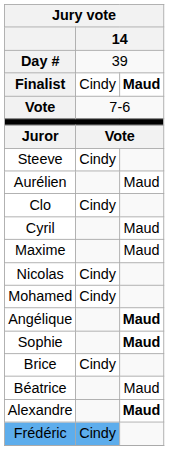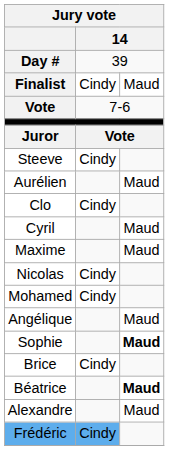Finalist | column 3: bold -> normal
Angélique | column 3: bold -> normal
Béatrice | column 3: normal -> bold
Alexandre | column 3: bold -> normal
